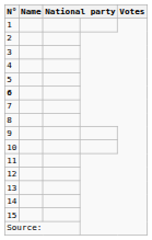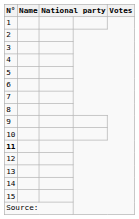6 | N°: bold -> normal
11 | N°: normal -> bold
